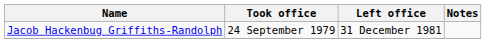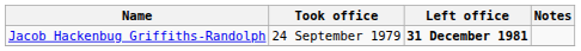Jacob Hackenbug Griffiths-Randolph | Left office: normal -> bold
